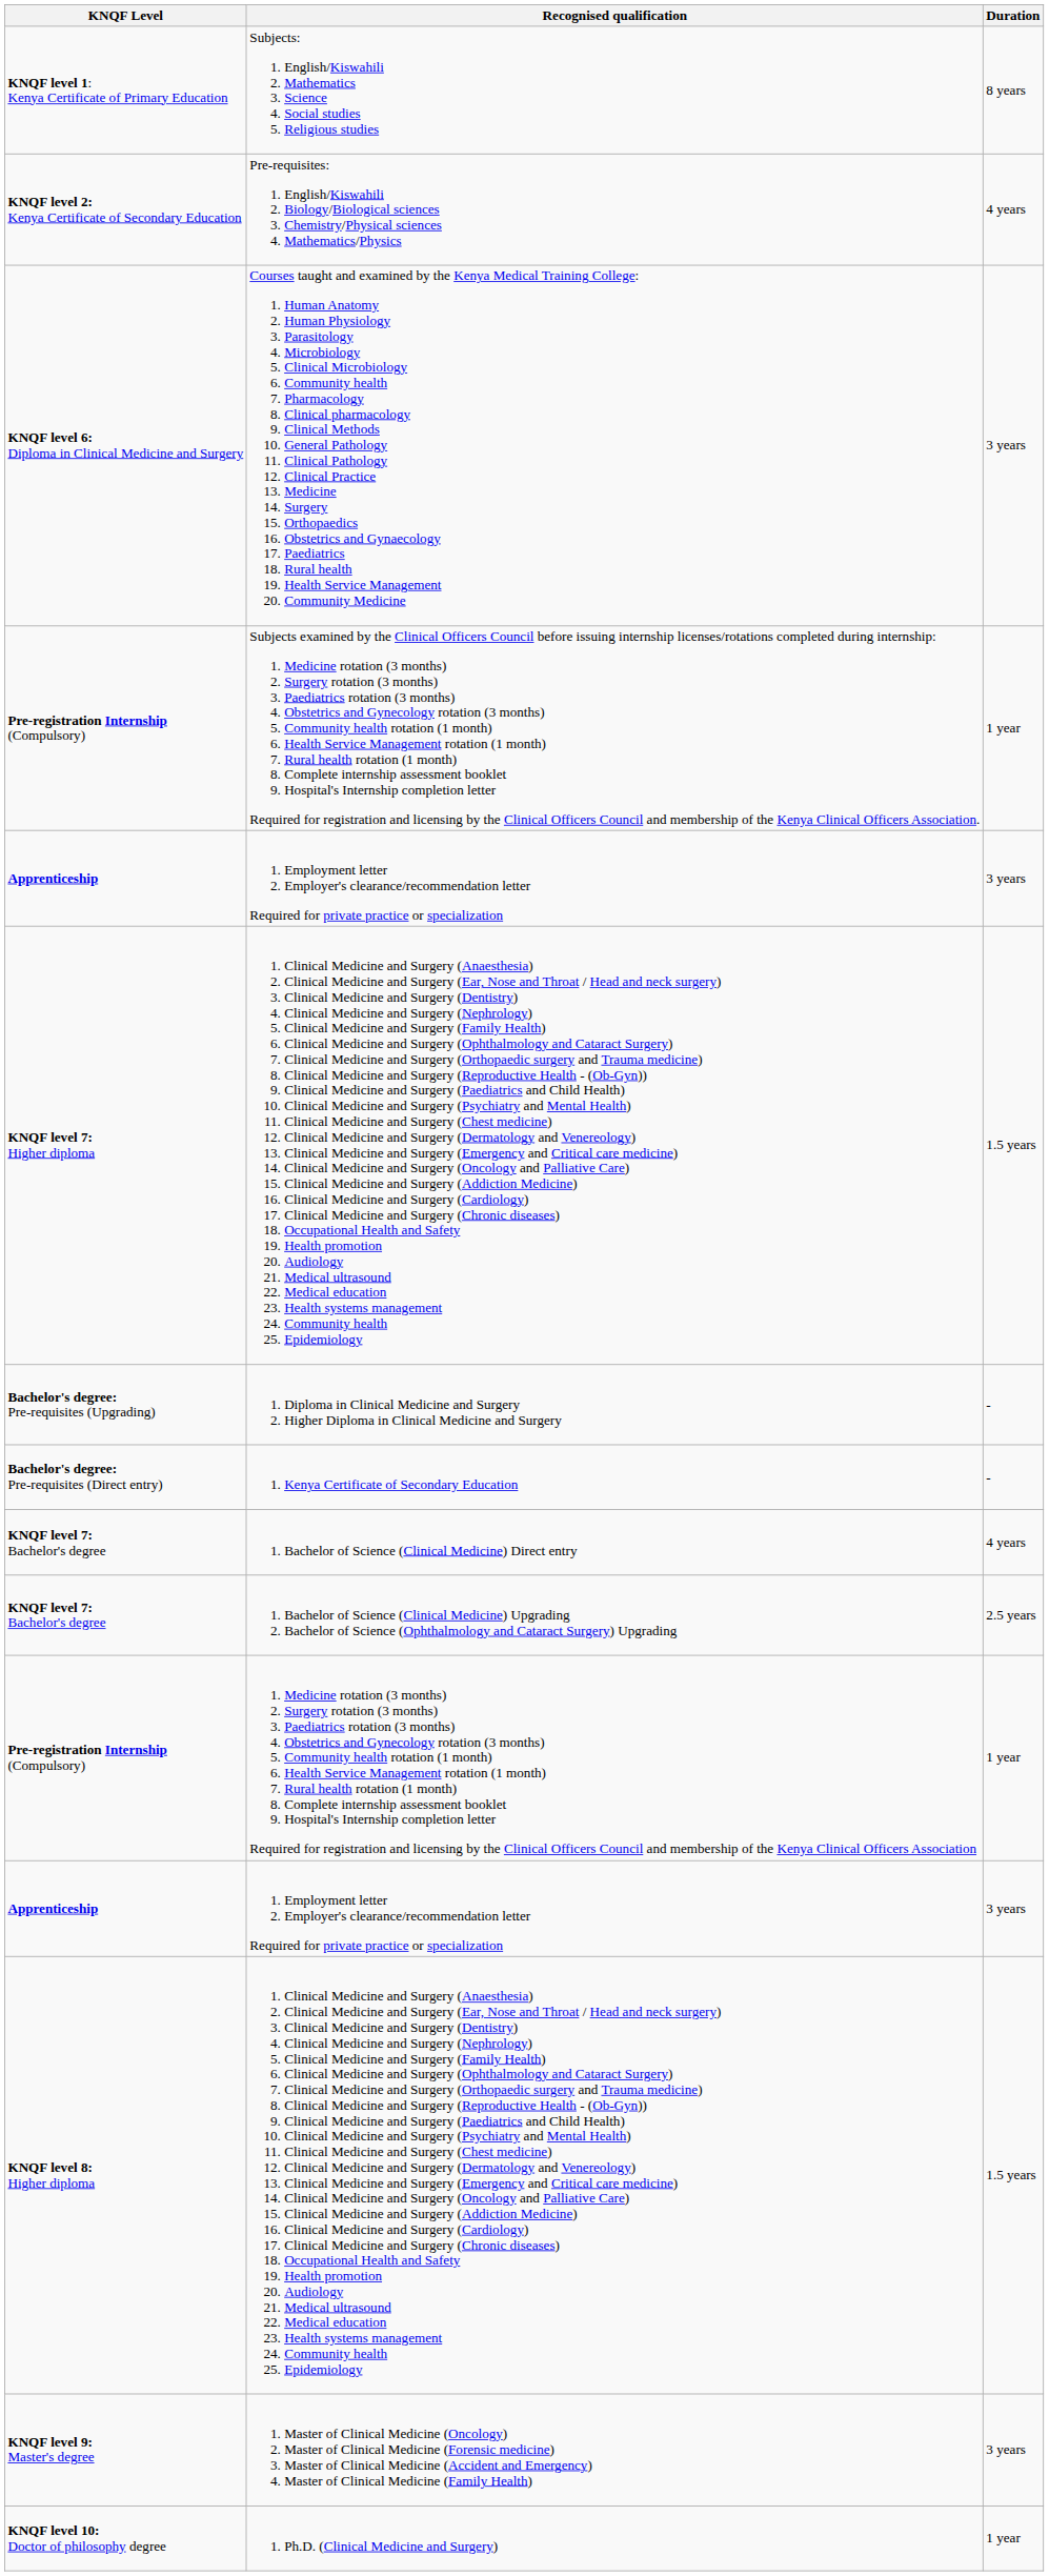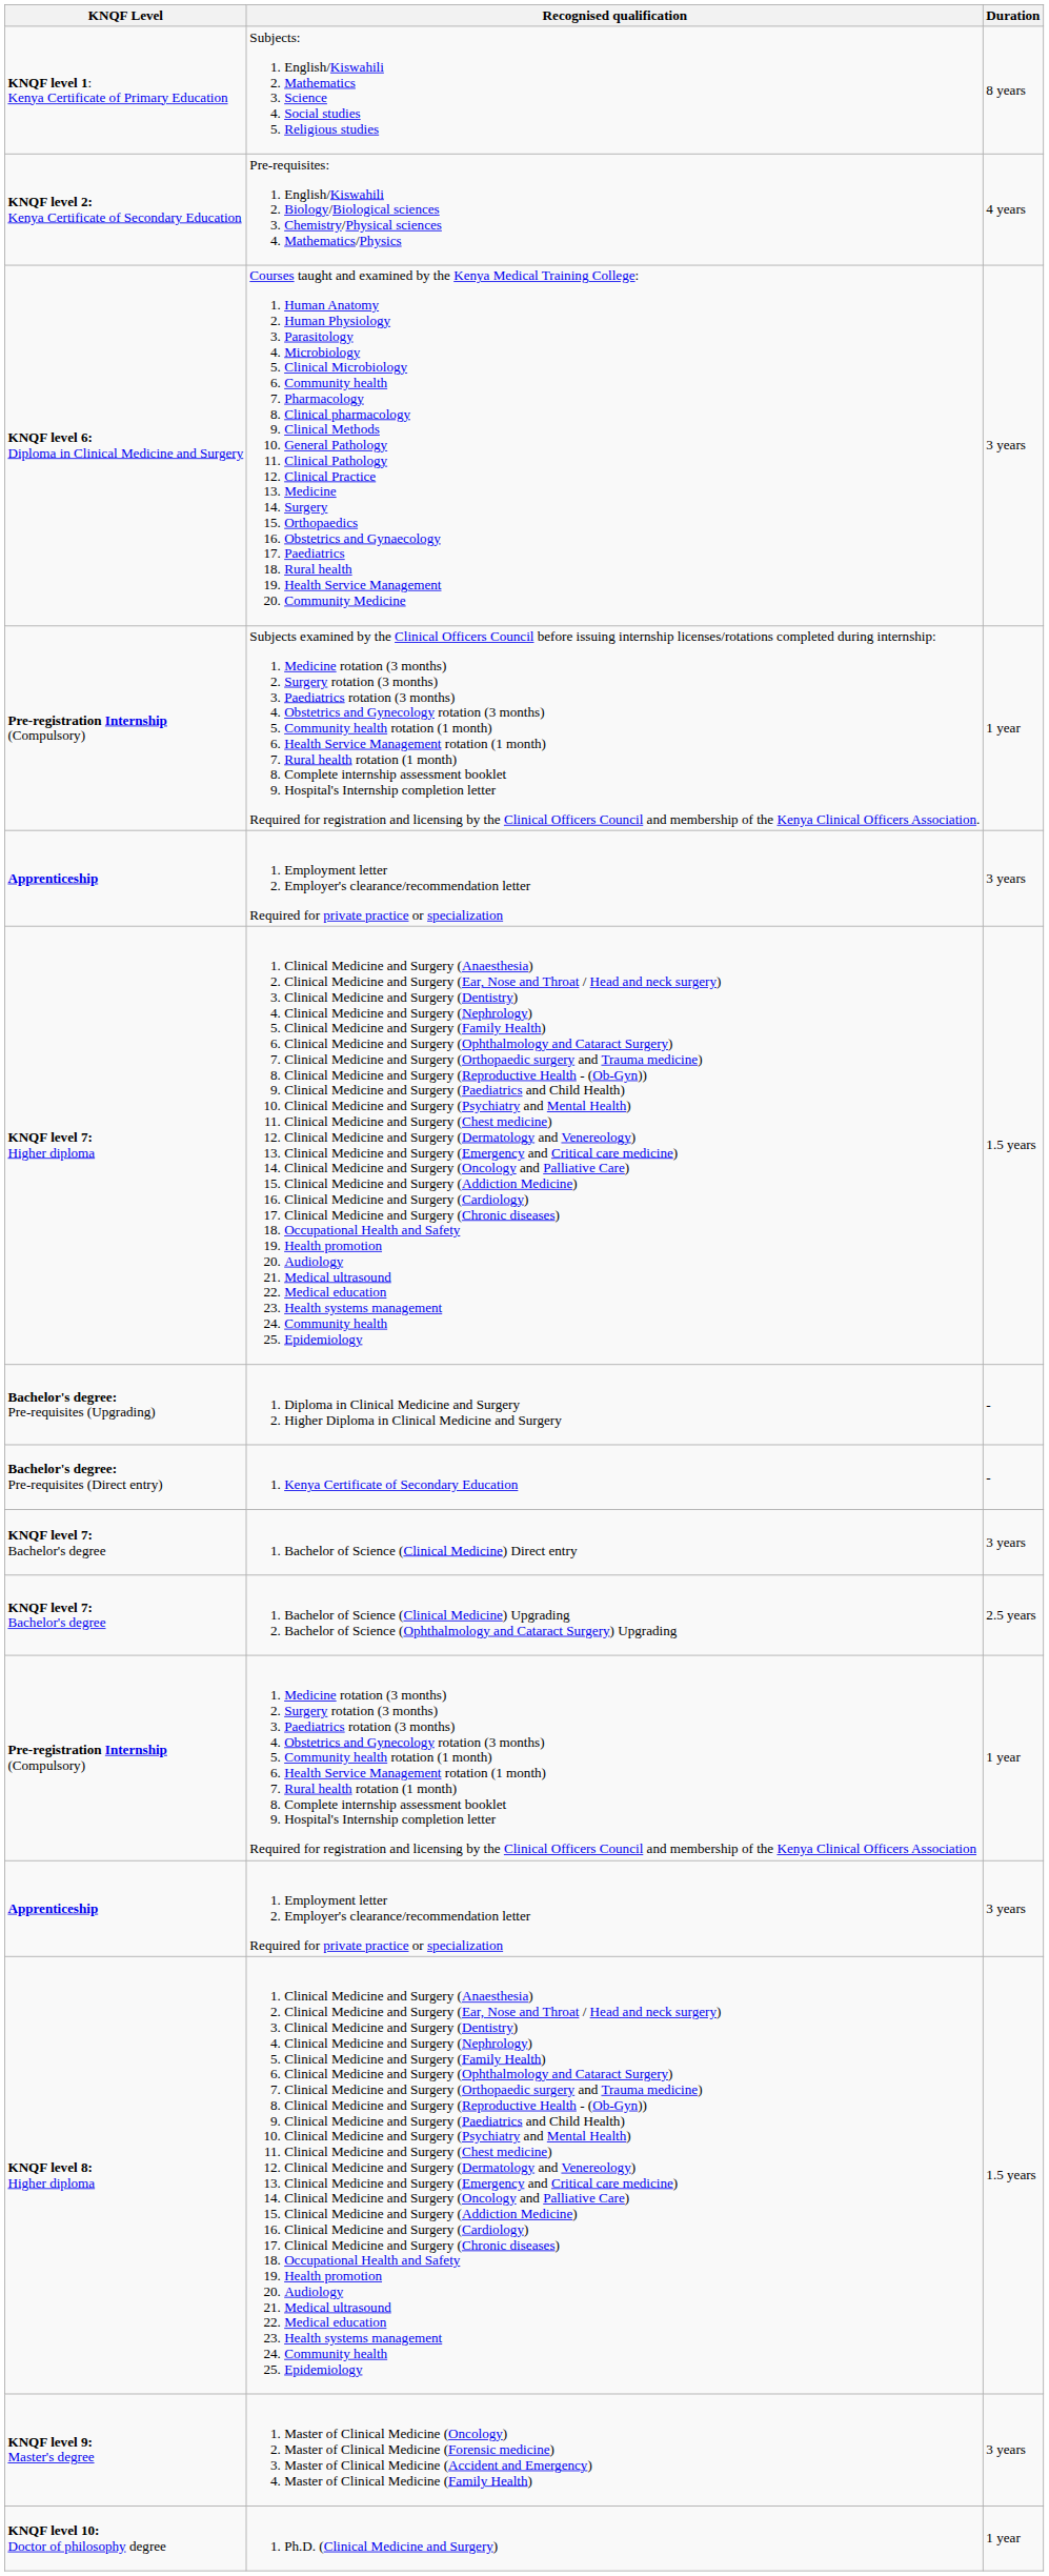Bachelor of Science (Clinical Medicine) Direct entry | Duration: 4 years -> 3 years
